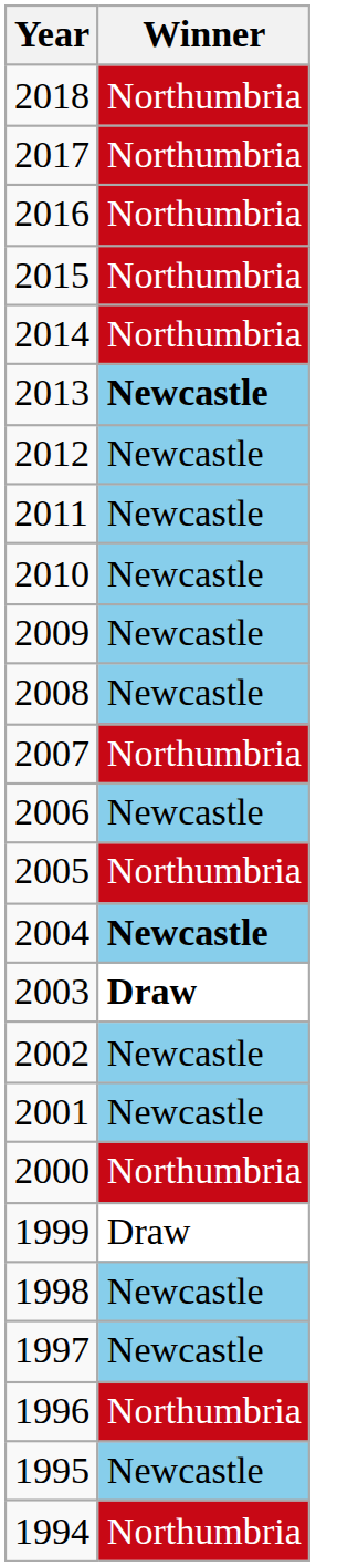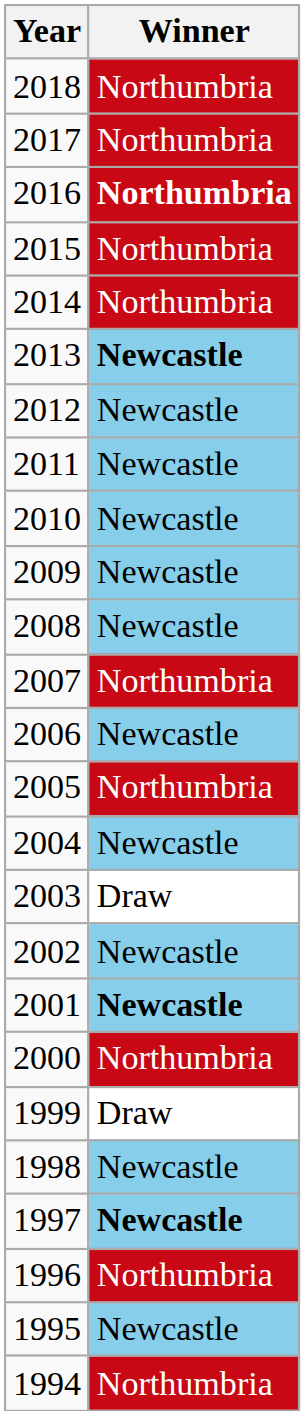2016 | Winner: normal -> bold
2004 | Winner: bold -> normal
2003 | Winner: bold -> normal
2001 | Winner: normal -> bold
1997 | Winner: normal -> bold
